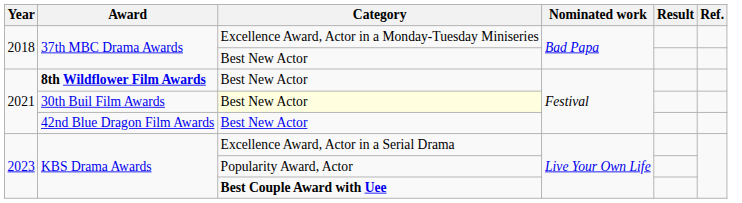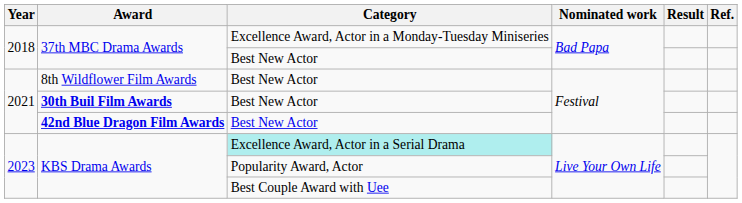8th Wildflower Film Awards | Award: bold -> normal
30th Buil Film Awards | Award: normal -> bold
30th Buil Film Awards | Category: lightyellow background -> no background
42nd Blue Dragon Film Awards | Award: normal -> bold
KBS Drama Awards / Excellence Award, Actor in a Serial Drama | Category: no background -> paleturquoise background
KBS Drama Awards / Best Couple Award with Uee | Category: bold -> normal
